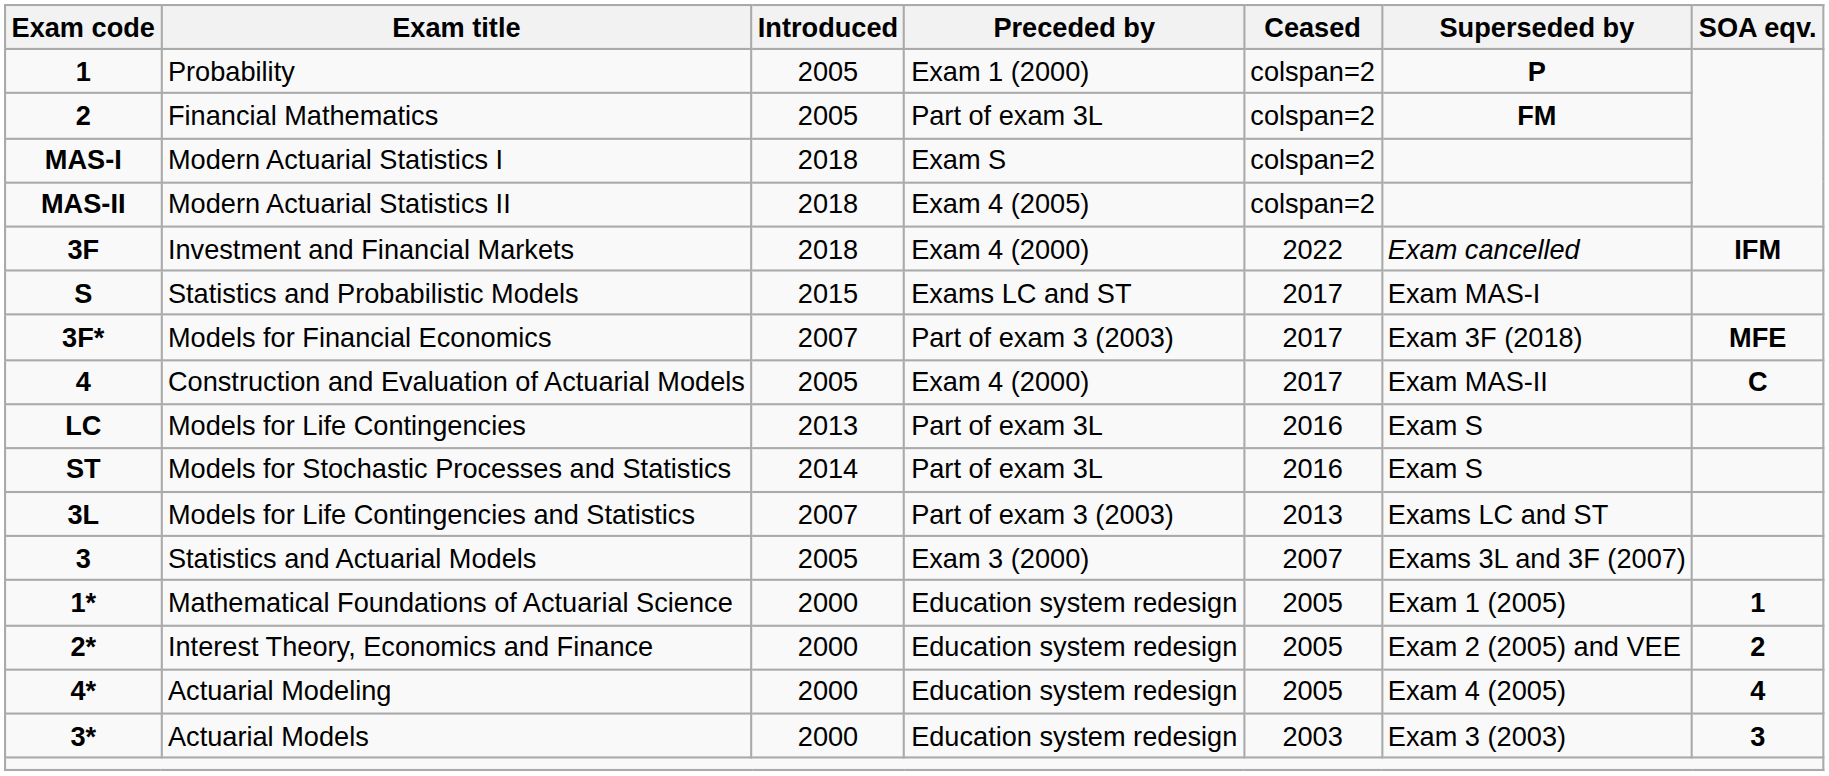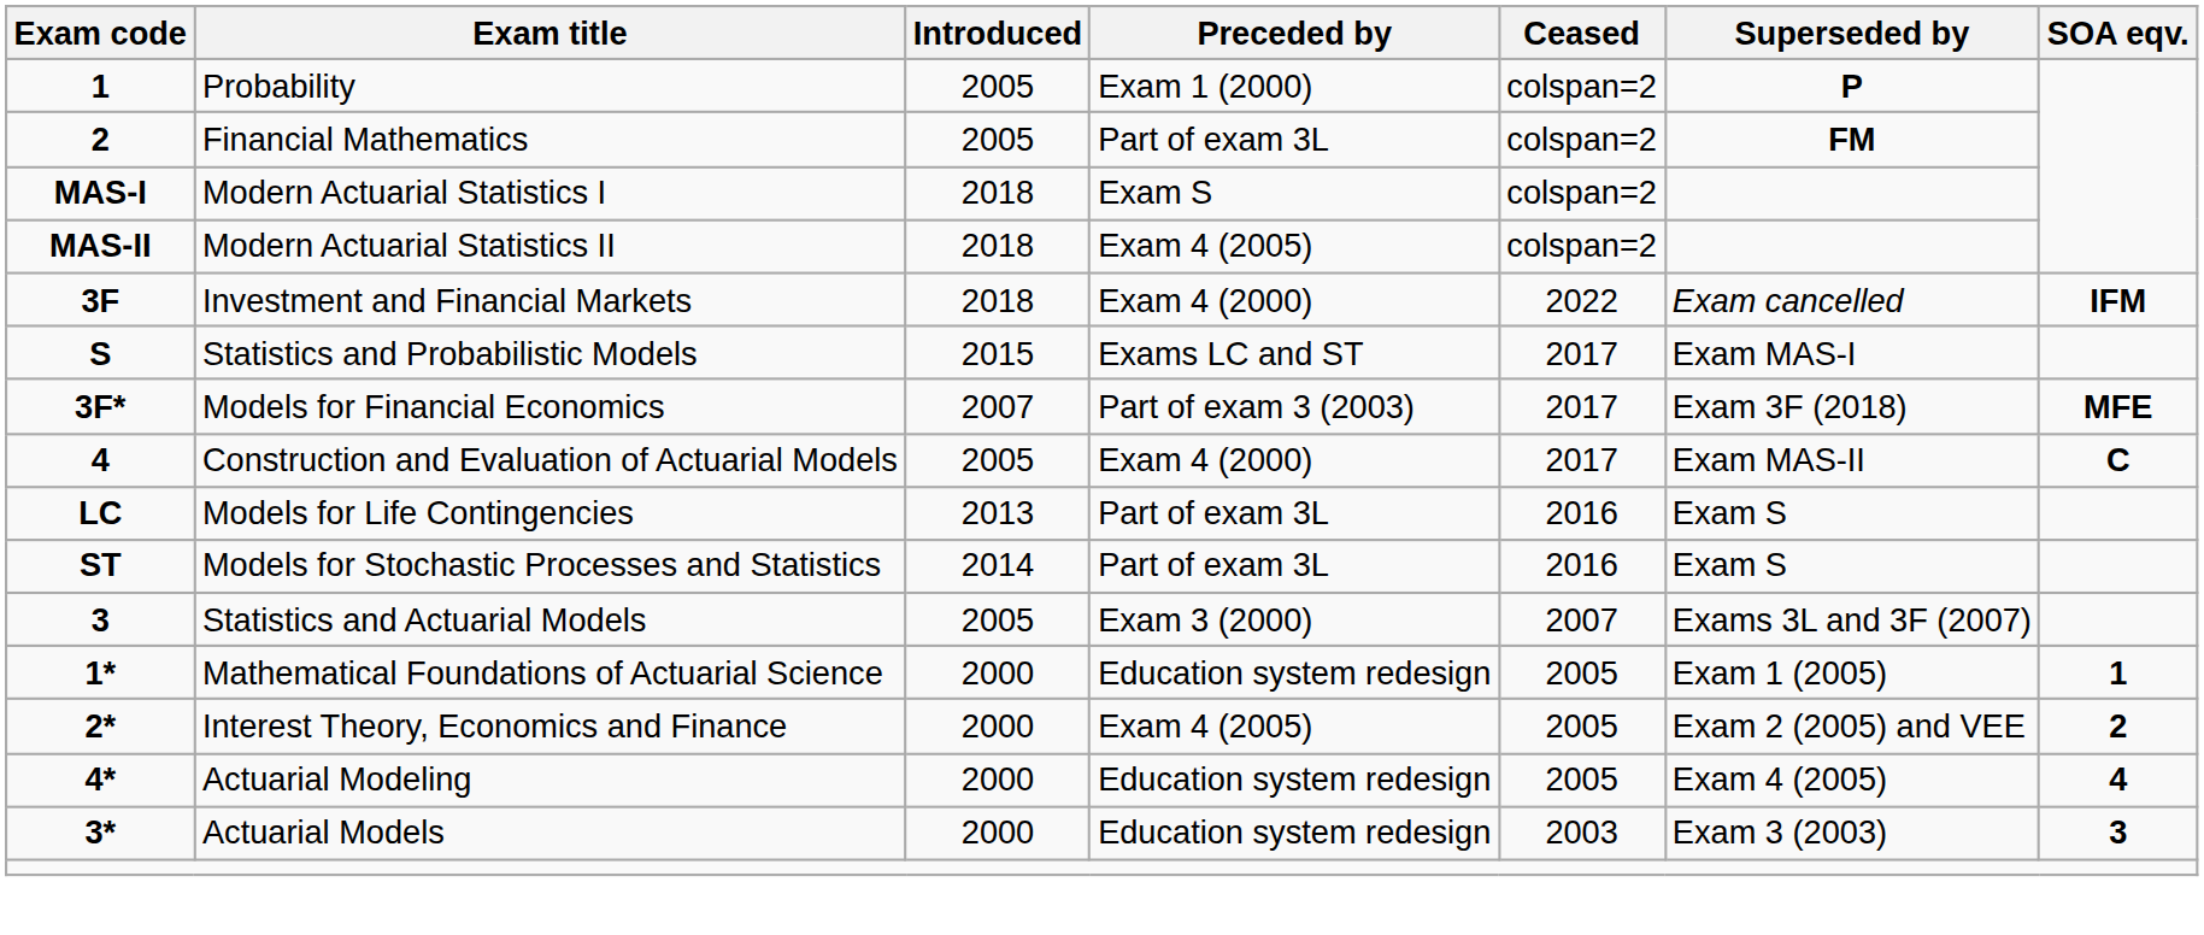- row: 3L | Models for Life Contingencies and Statistics | 2007 | Part of exam 3 (2003) | 2013 | Exams LC and ST
Interest Theory, Economics and Finance | Preceded by: Education system redesign -> Exam 4 (2005)
